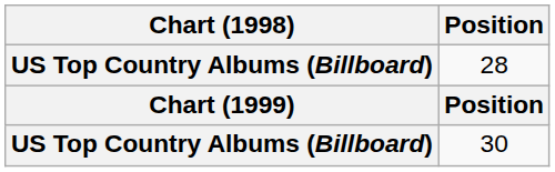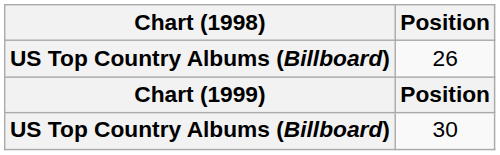row 2 | Position: 28 -> 26
